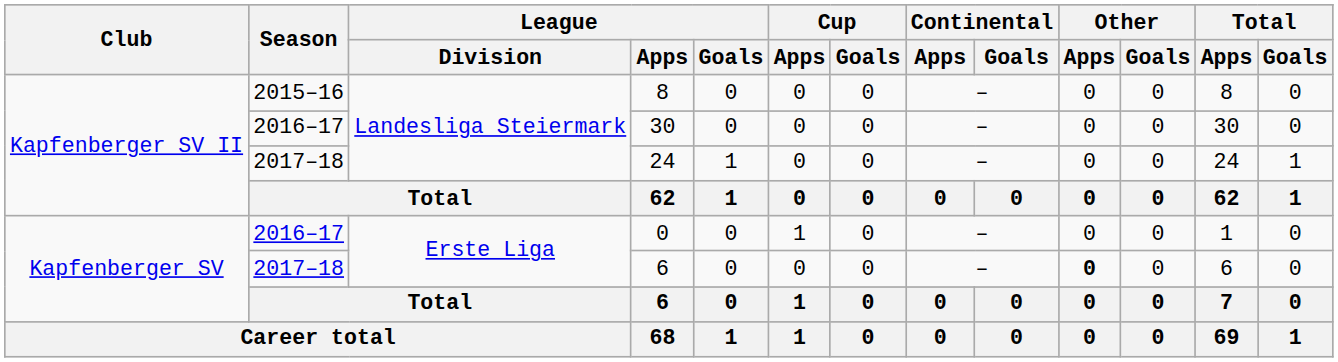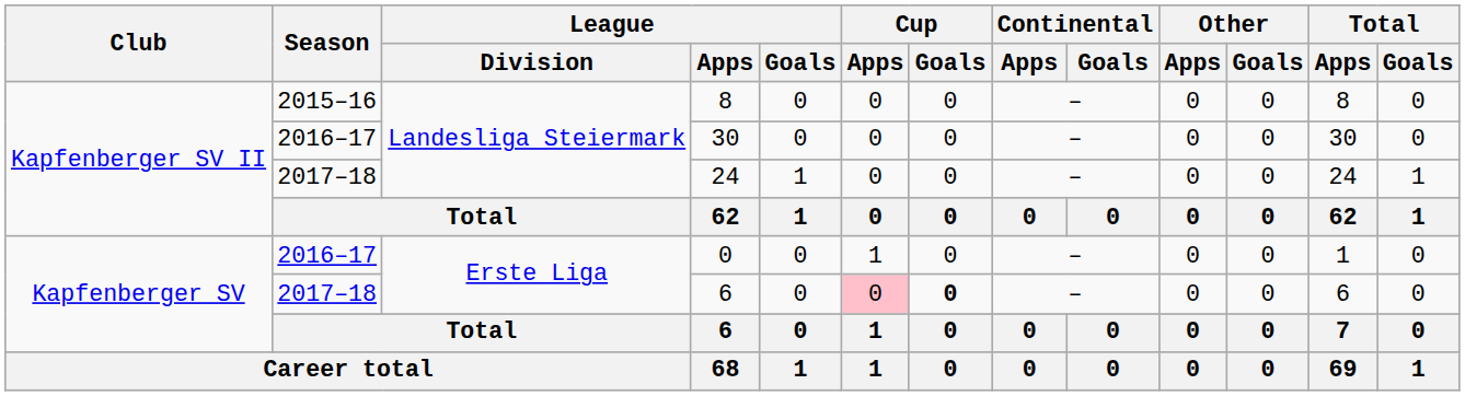2017–18 / 6 | Cup / Apps: no background -> pink background
2017–18 / 6 | Cup / Goals: normal -> bold
2017–18 / 6 | Other / Apps: bold -> normal
